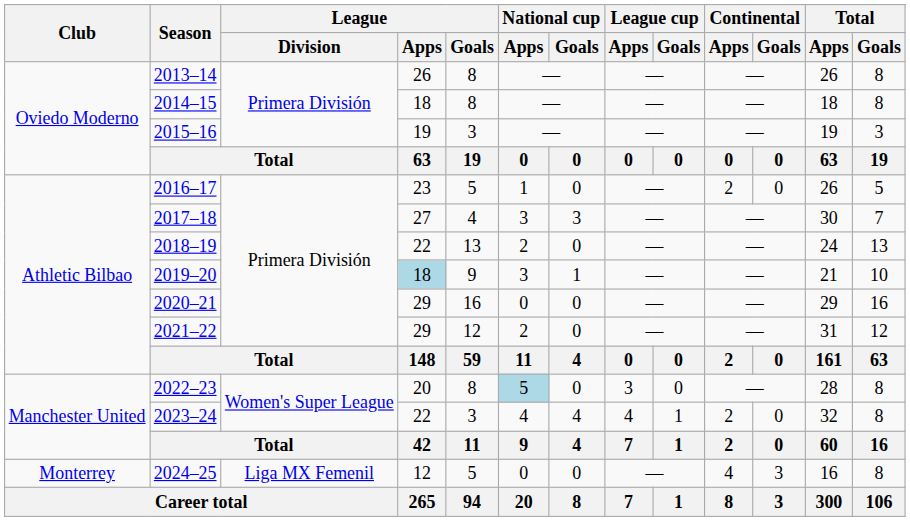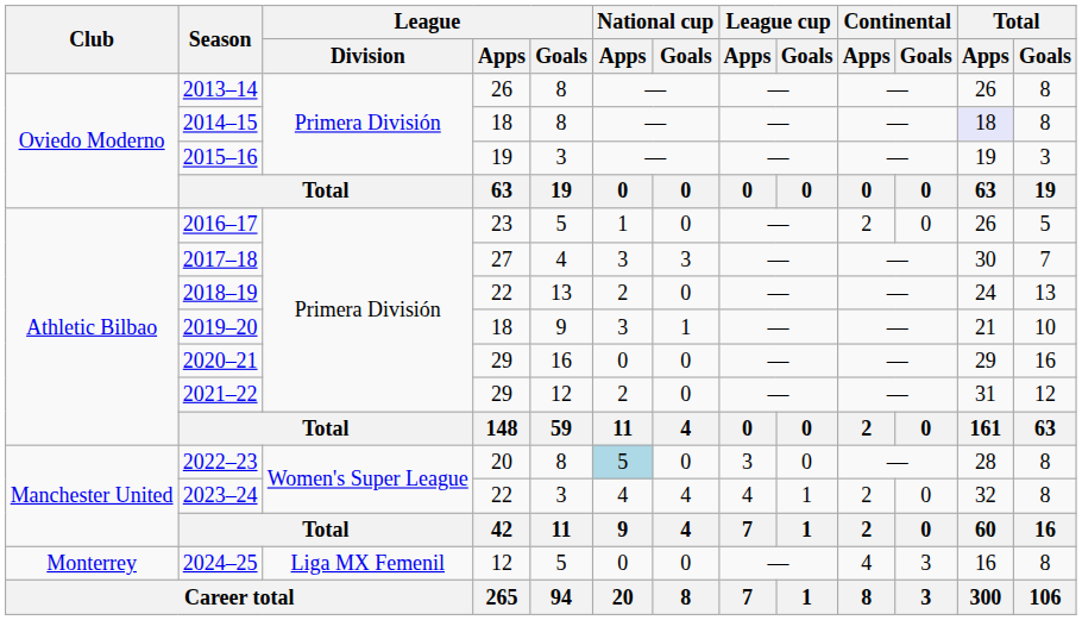2014–15 | Total / Apps: no background -> lavender background
2019–20 | League / Apps: lightblue background -> no background
